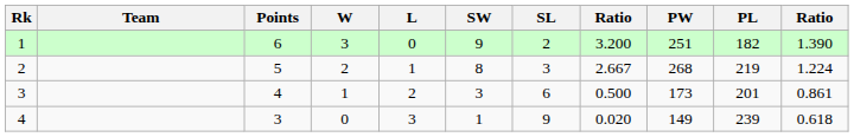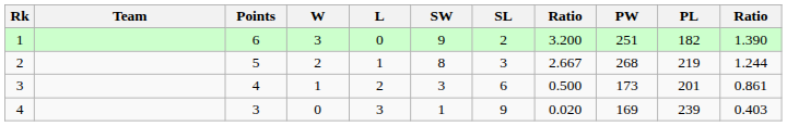row 3 | column 11: 1.224 -> 1.244
row 5 | PW: 149 -> 169
row 5 | column 11: 0.618 -> 0.403
